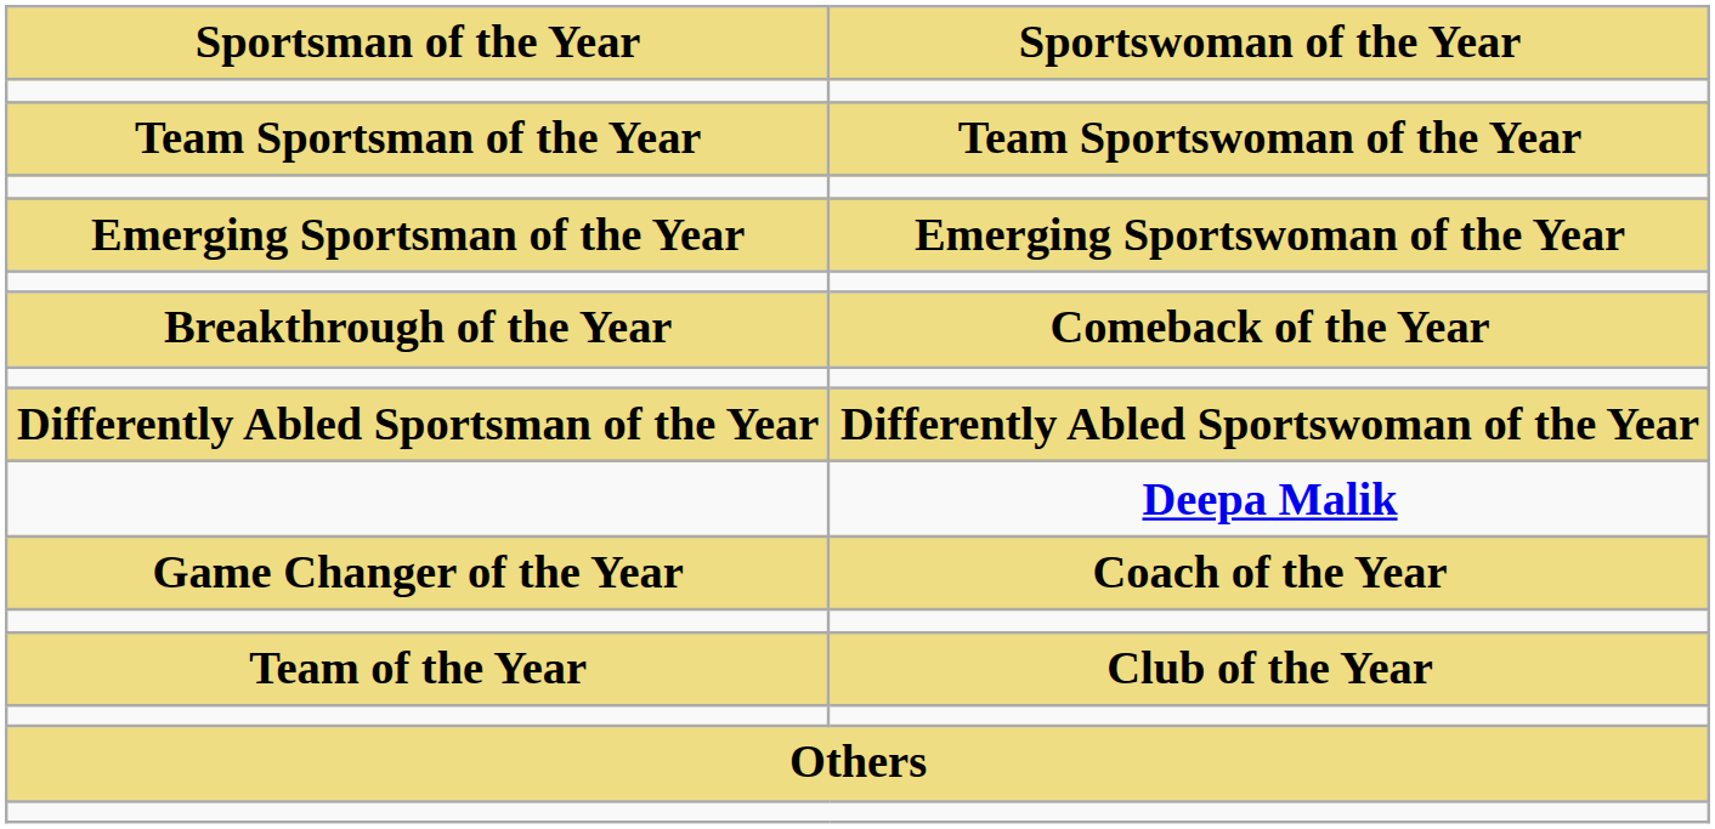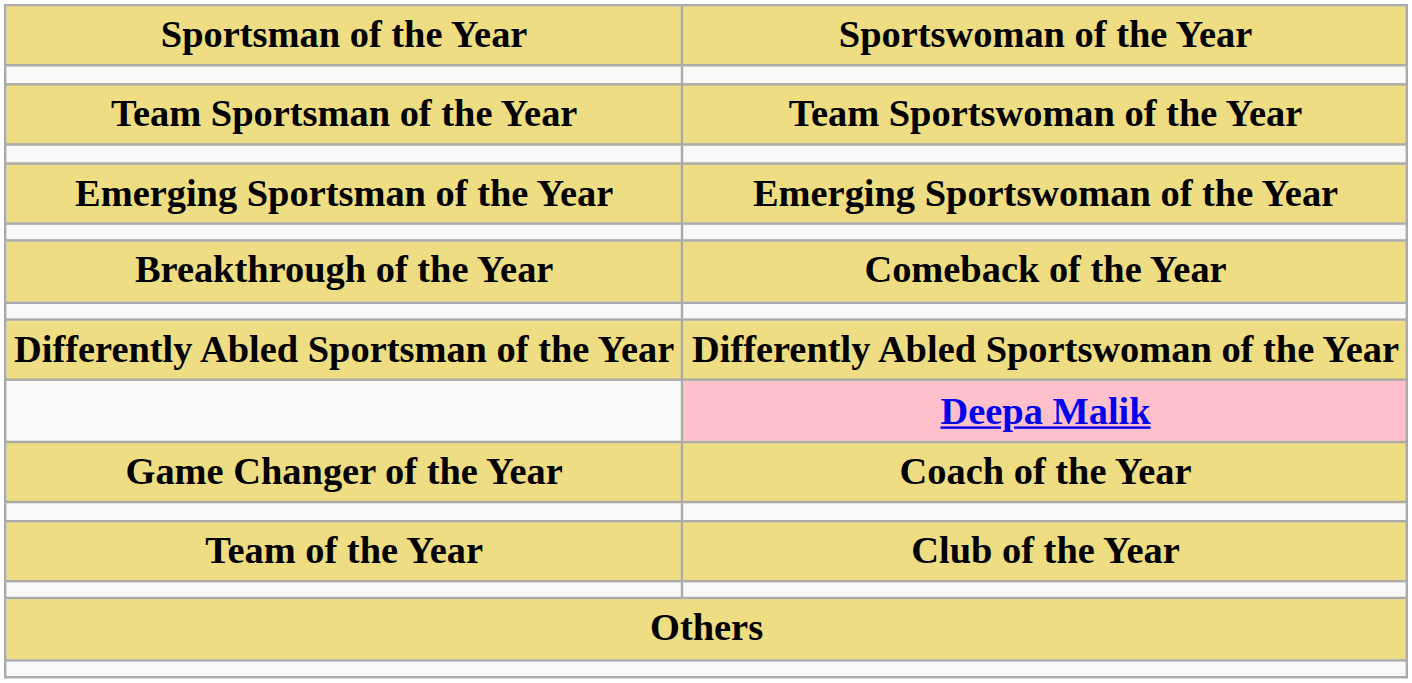row 10 | Sportswoman of the Year: no background -> pink background
